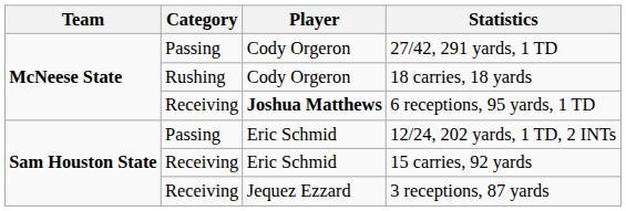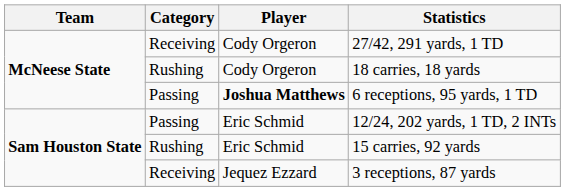27/42, 291 yards, 1 TD | Category: Passing -> Receiving
6 receptions, 95 yards, 1 TD | Category: Receiving -> Passing
15 carries, 92 yards | Category: Receiving -> Rushing
